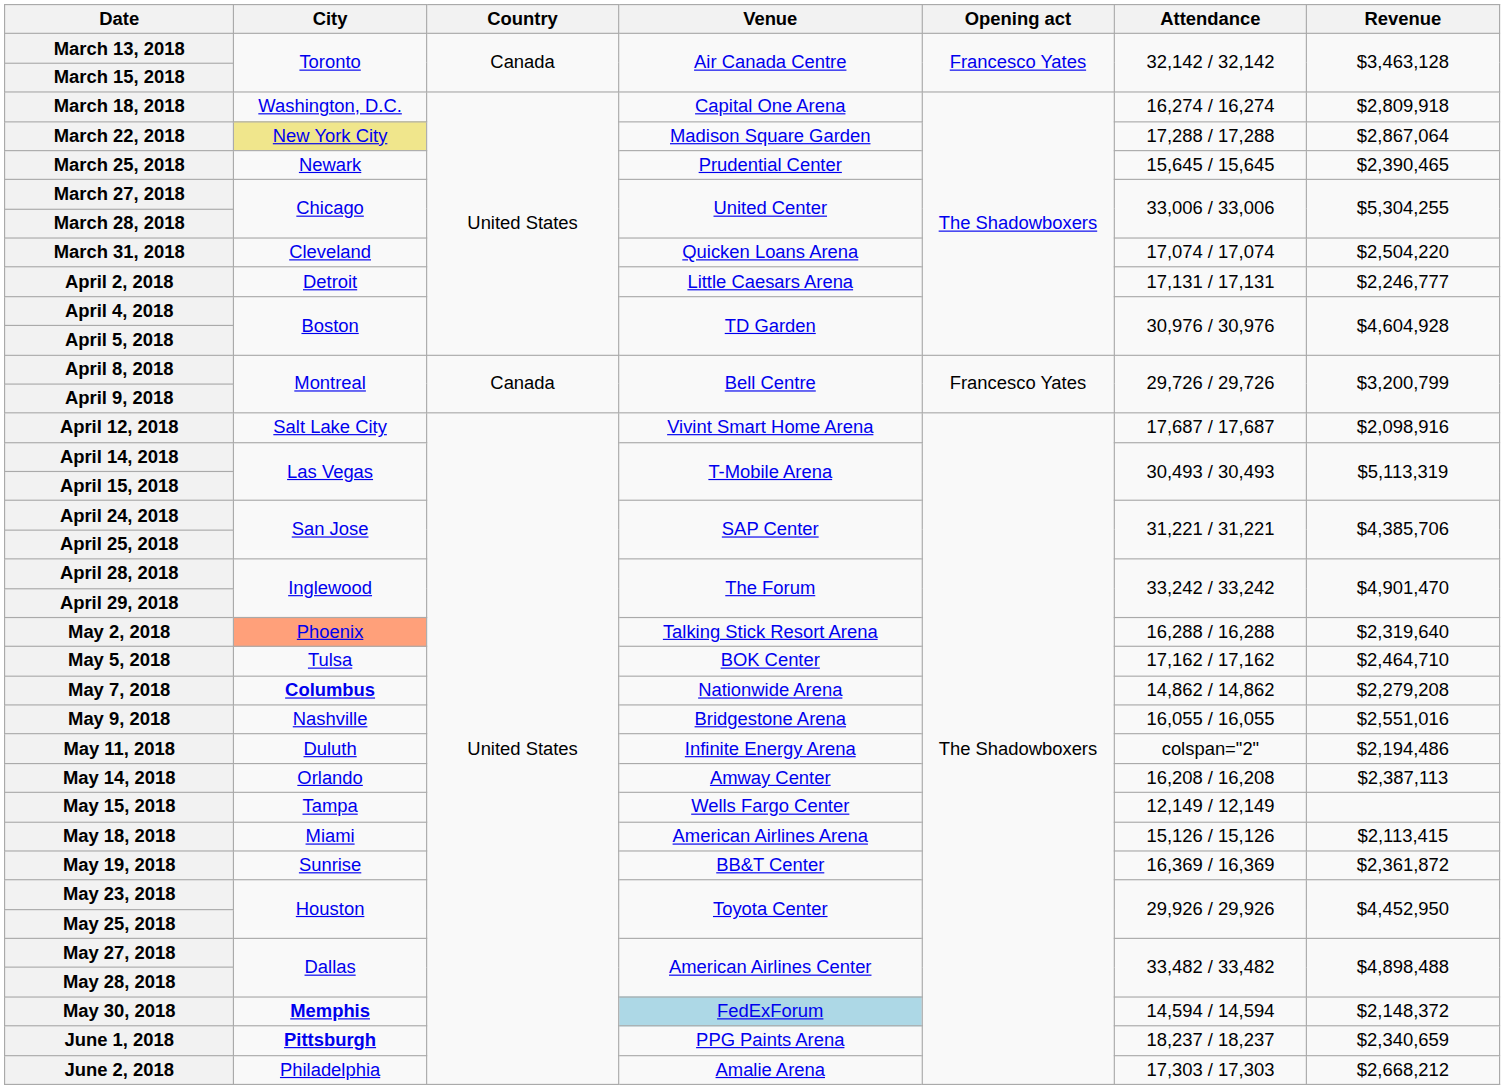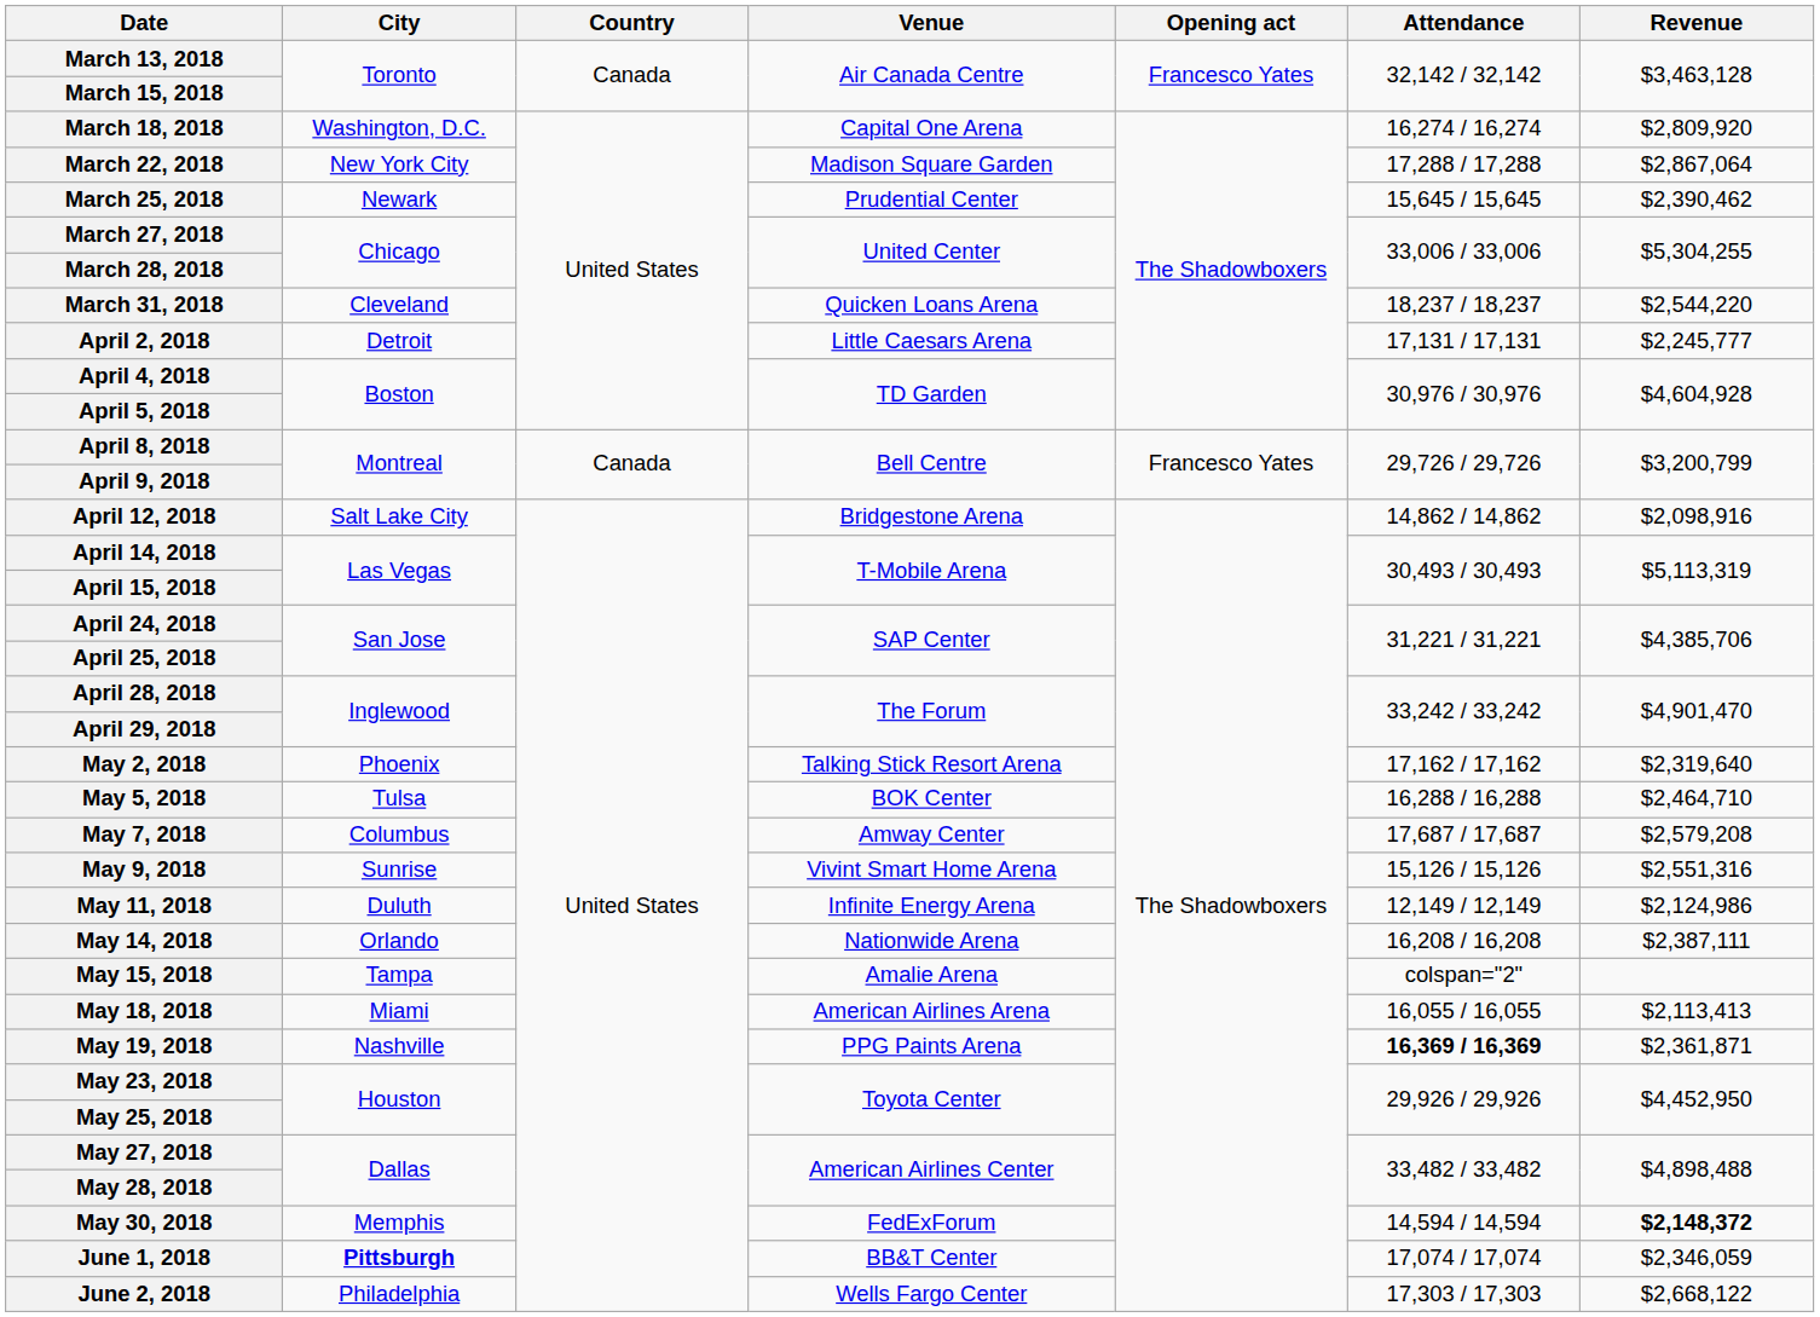March 18, 2018 | Revenue: $2,809,918 -> $2,809,920
March 22, 2018 | City: khaki background -> no background
March 25, 2018 | Revenue: $2,390,465 -> $2,390,462
March 31, 2018 | Attendance: 17,074 / 17,074 -> 18,237 / 18,237
March 31, 2018 | Revenue: $2,504,220 -> $2,544,220
April 2, 2018 | Revenue: $2,246,777 -> $2,245,777
April 12, 2018 | Venue: Vivint Smart Home Arena -> Bridgestone Arena
April 12, 2018 | Attendance: 17,687 / 17,687 -> 14,862 / 14,862
May 2, 2018 | City: lightsalmon background -> no background
May 2, 2018 | Attendance: 16,288 / 16,288 -> 17,162 / 17,162
May 5, 2018 | Attendance: 17,162 / 17,162 -> 16,288 / 16,288
May 7, 2018 | City: bold -> normal
May 7, 2018 | Venue: Nationwide Arena -> Amway Center
May 7, 2018 | Attendance: 14,862 / 14,862 -> 17,687 / 17,687
May 7, 2018 | Revenue: $2,279,208 -> $2,579,208
May 9, 2018 | City: Nashville -> Sunrise
May 9, 2018 | Venue: Bridgestone Arena -> Vivint Smart Home Arena
May 9, 2018 | Attendance: 16,055 / 16,055 -> 15,126 / 15,126
May 9, 2018 | Revenue: $2,551,016 -> $2,551,316
May 11, 2018 | Attendance: colspan="2" -> 12,149 / 12,149
May 11, 2018 | Revenue: $2,194,486 -> $2,124,986
May 14, 2018 | Venue: Amway Center -> Nationwide Arena
May 14, 2018 | Revenue: $2,387,113 -> $2,387,111
May 15, 2018 | Venue: Wells Fargo Center -> Amalie Arena
May 15, 2018 | Attendance: 12,149 / 12,149 -> colspan="2"
May 18, 2018 | Attendance: 15,126 / 15,126 -> 16,055 / 16,055
May 18, 2018 | Revenue: $2,113,415 -> $2,113,413
May 19, 2018 | City: Sunrise -> Nashville
May 19, 2018 | Venue: BB&T Center -> PPG Paints Arena
May 19, 2018 | Attendance: normal -> bold
May 19, 2018 | Revenue: $2,361,872 -> $2,361,871
May 30, 2018 | City: bold -> normal
May 30, 2018 | Venue: lightblue background -> no background
May 30, 2018 | Revenue: normal -> bold
June 1, 2018 | Venue: PPG Paints Arena -> BB&T Center
June 1, 2018 | Attendance: 18,237 / 18,237 -> 17,074 / 17,074
June 1, 2018 | Revenue: $2,340,659 -> $2,346,059
June 2, 2018 | Venue: Amalie Arena -> Wells Fargo Center
June 2, 2018 | Revenue: $2,668,212 -> $2,668,122
